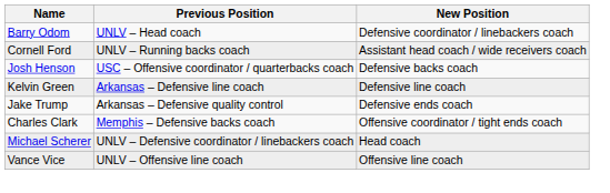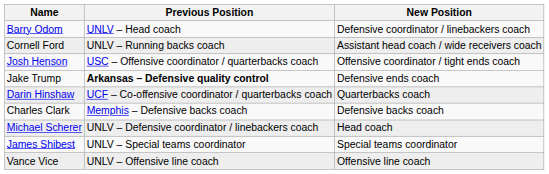Josh Henson | New Position: Defensive backs coach -> Offensive coordinator / tight ends coach
- row: Kelvin Green | Arkansas – Defensive line coach | Defensive line coach
Jake Trump | Previous Position: normal -> bold
+ row: Darin Hinshaw | UCF – Co-offensive coordinator / quarterbacks coach | Quarterbacks coach
Charles Clark | New Position: Offensive coordinator / tight ends coach -> Defensive backs coach
+ row: James Shibest | UNLV – Special teams coordinator | Special teams coordinator
